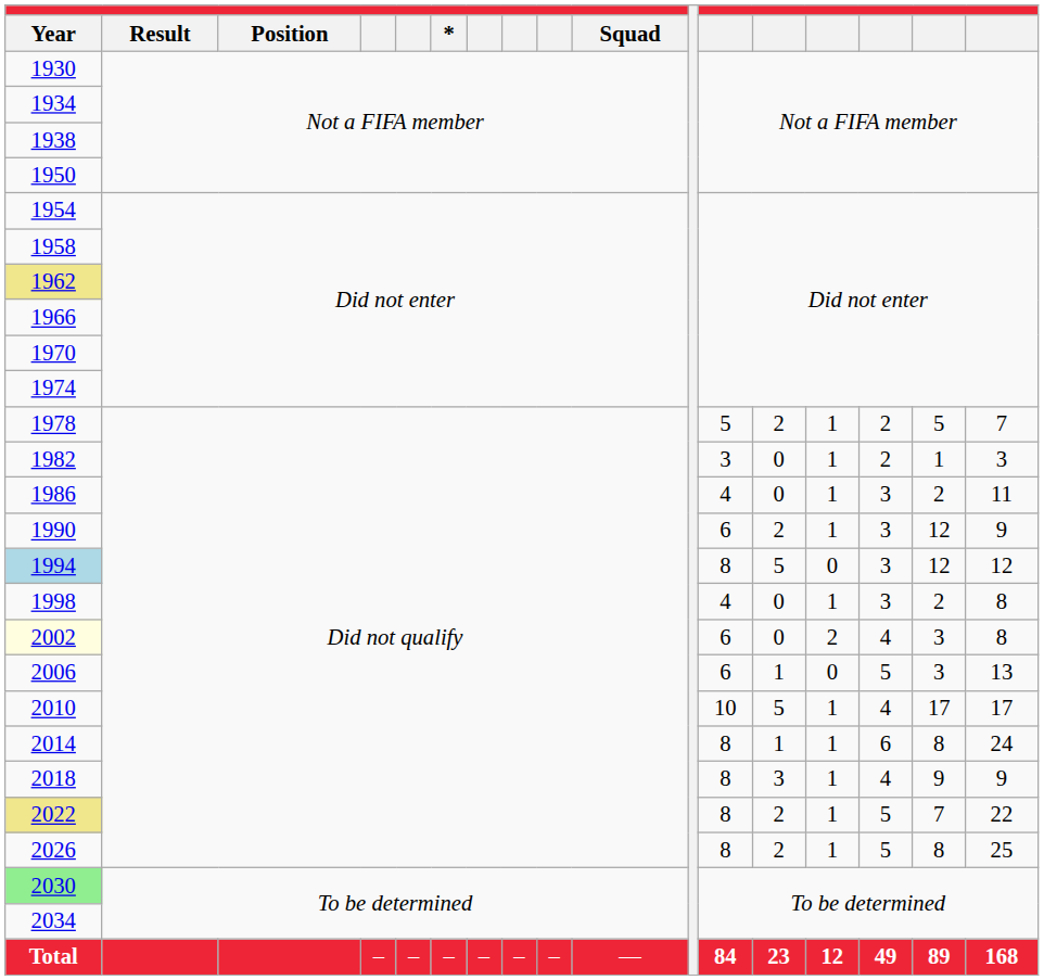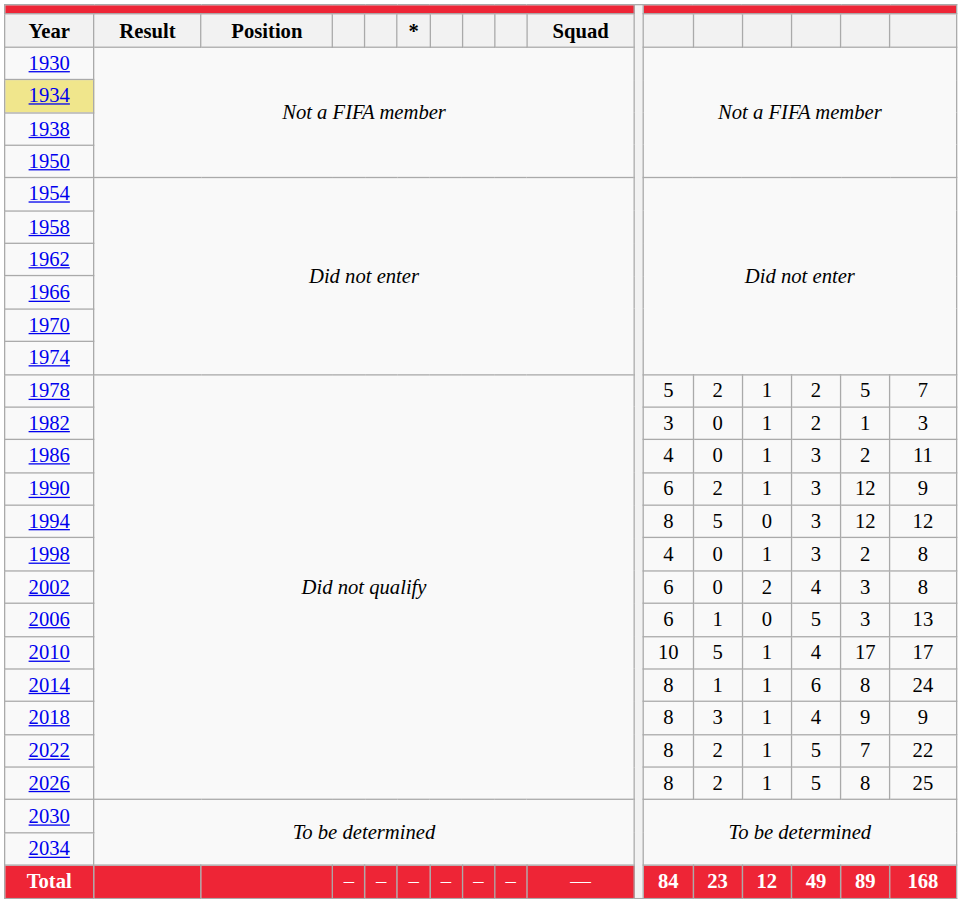1934 | Year: no background -> khaki background
1962 | Year: khaki background -> no background
1994 | Year: lightblue background -> no background
2002 | Year: lightyellow background -> no background
2022 | Year: khaki background -> no background
2030 | Year: lightgreen background -> no background
